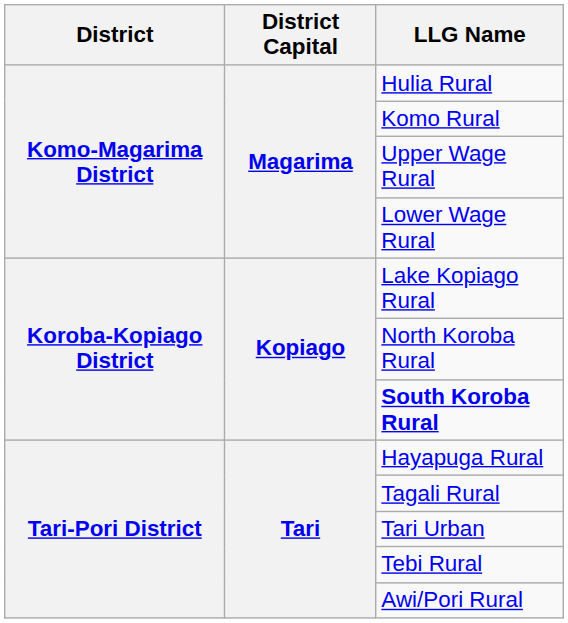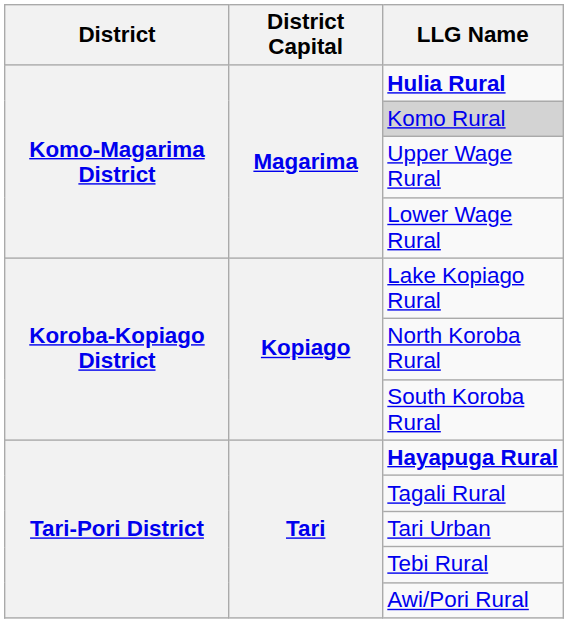Hulia Rural | LLG Name: normal -> bold
Komo Rural | LLG Name: no background -> lightgrey background
South Koroba Rural | LLG Name: bold -> normal
Hayapuga Rural | LLG Name: normal -> bold
